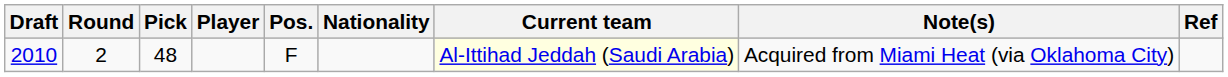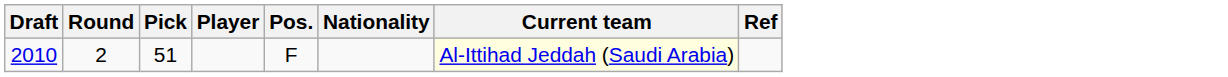- column: Note(s) | Acquired from Miami Heat (via Oklahoma City)
2010 | Pick: 48 -> 51
